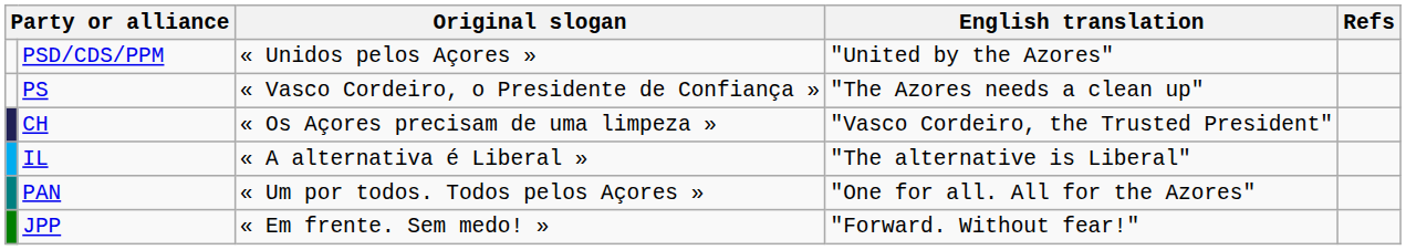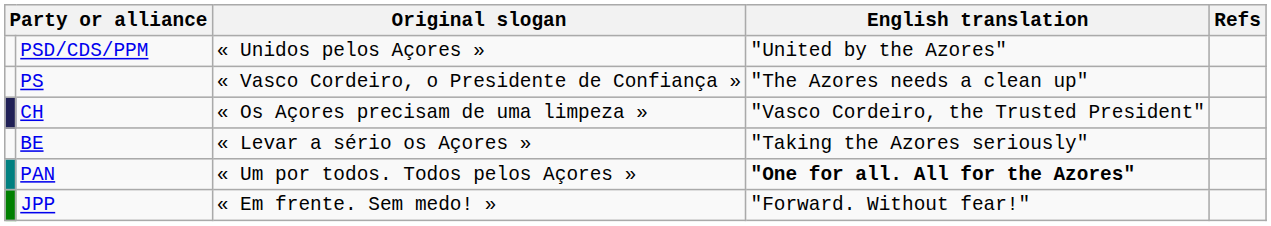+ row: BE | « Levar a sério os Açores » | "Taking the Azores seriously"
- row: IL | « A alternativa é Liberal » | "The alternative is Liberal"
PAN | English translation: normal -> bold
